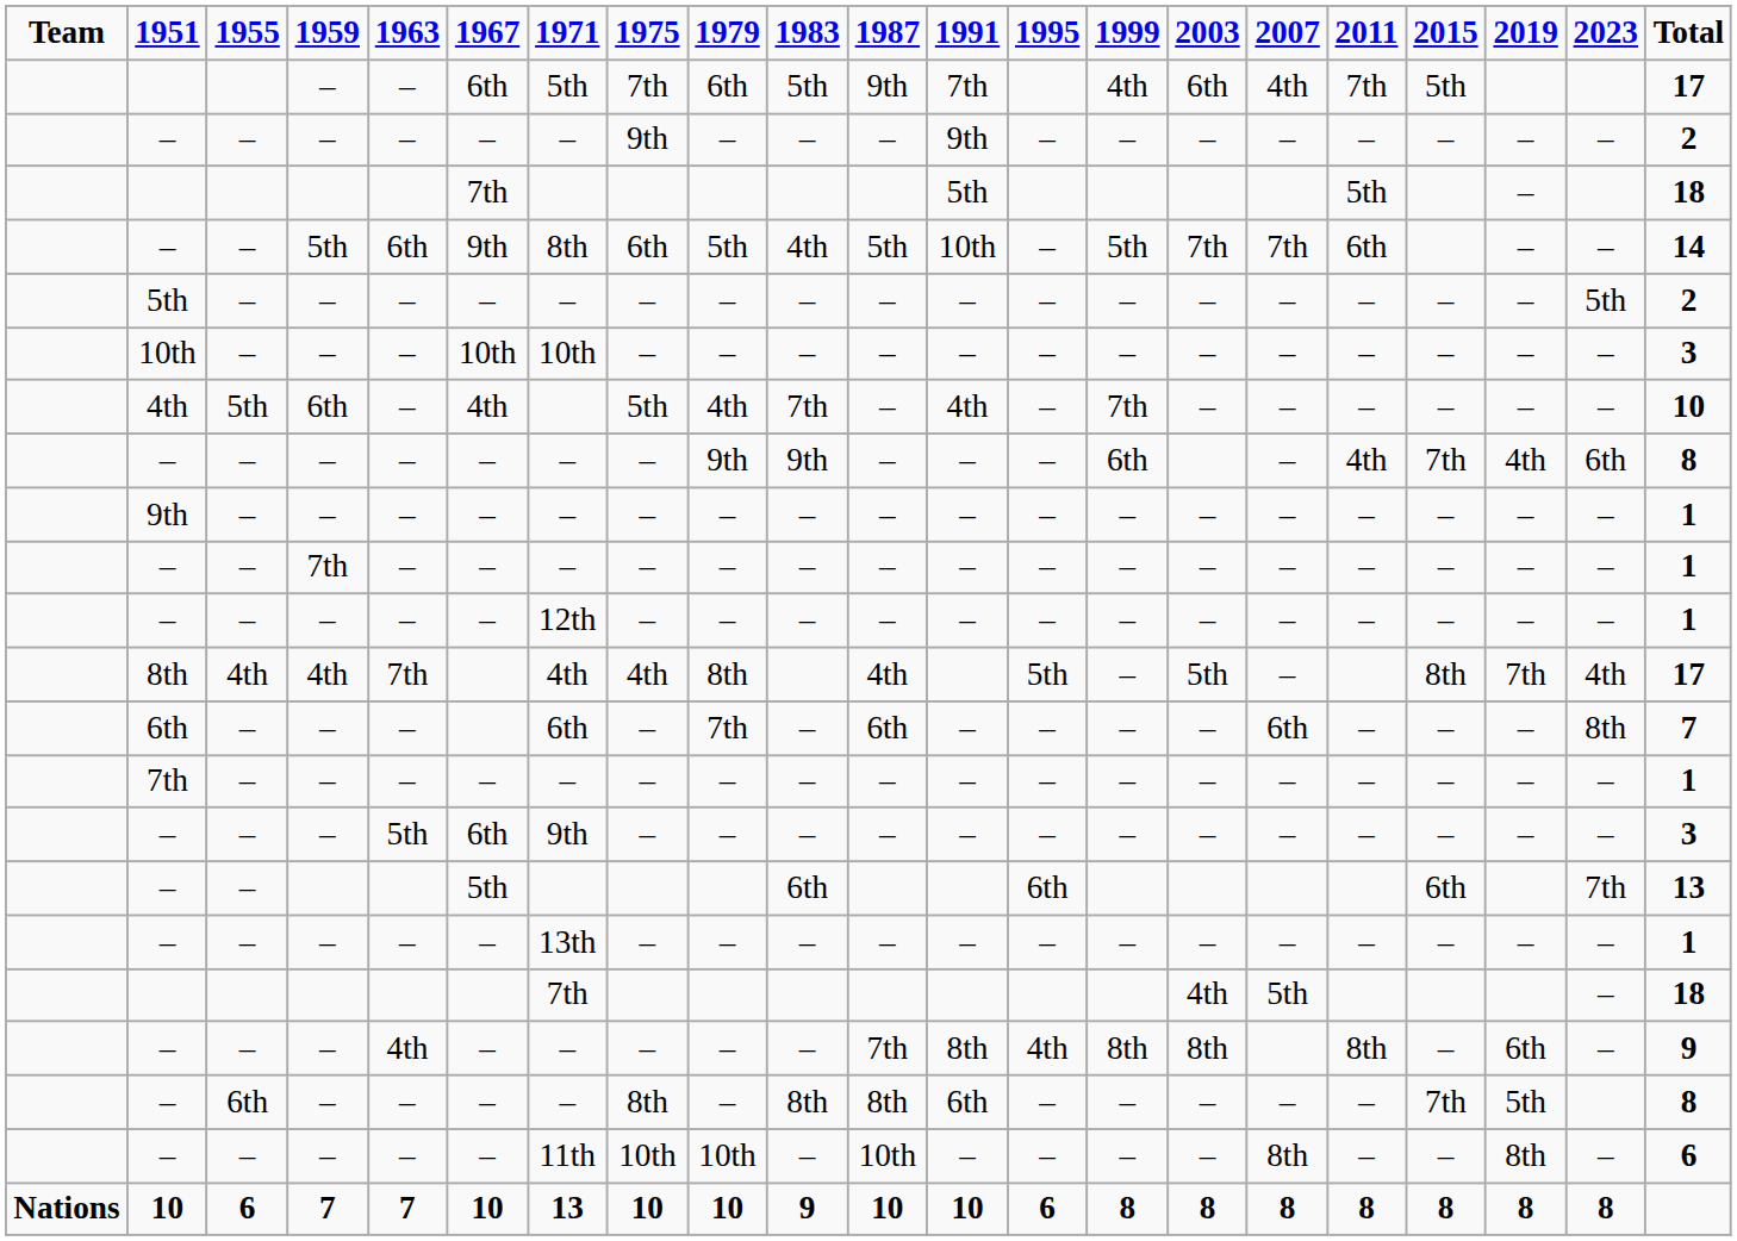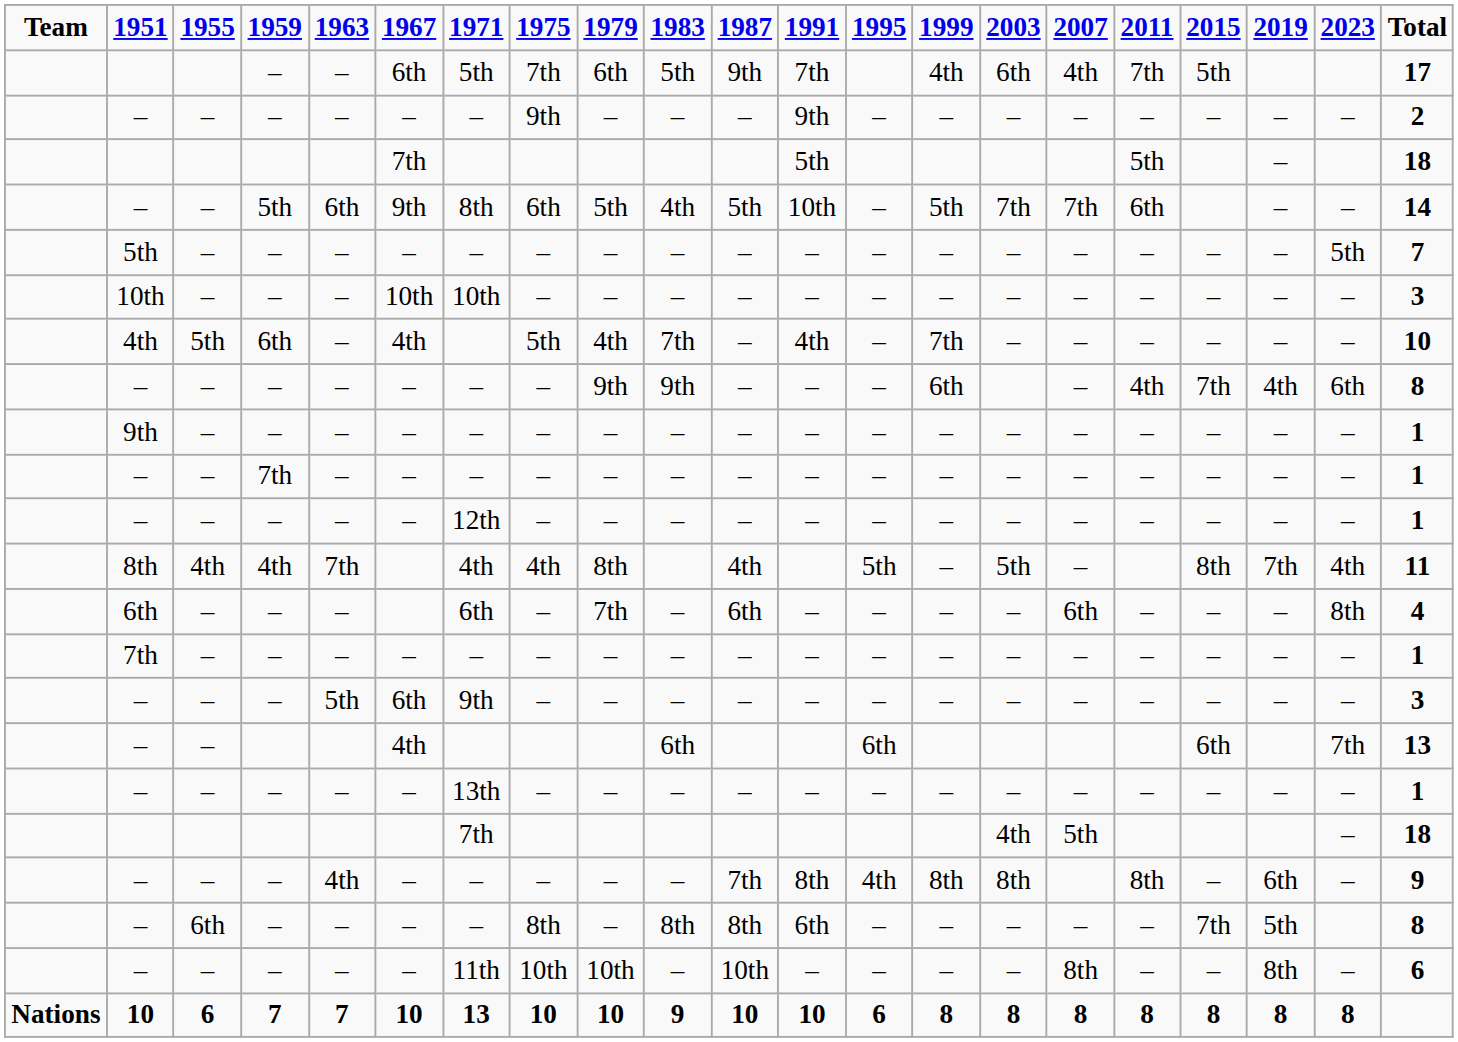row 6 | Total: 2 -> 7
row 13 | Total: 17 -> 11
row 14 | Total: 7 -> 4
row 17 | 1967: 5th -> 4th
